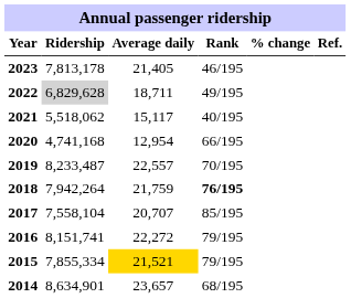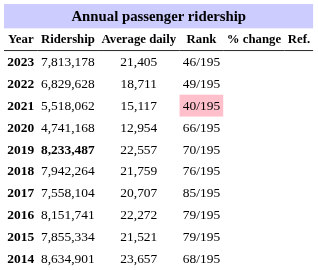2022 | Ridership: lightgrey background -> no background
2021 | Rank: no background -> pink background
2019 | Ridership: normal -> bold
2018 | Rank: bold -> normal
2015 | Average daily: gold background -> no background
